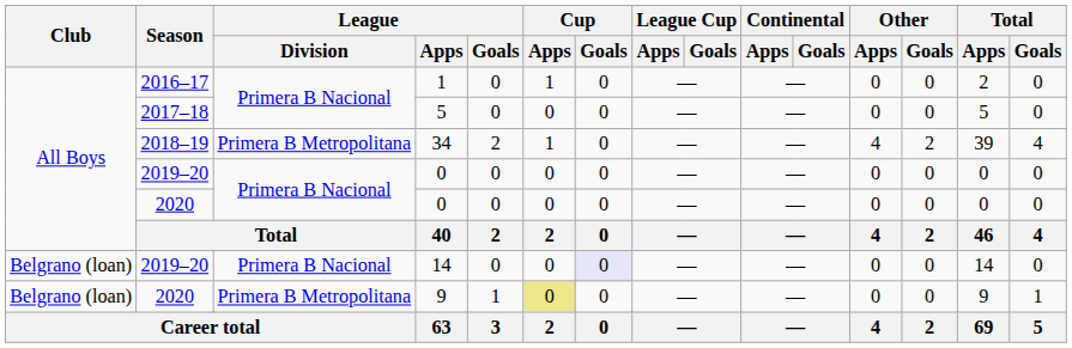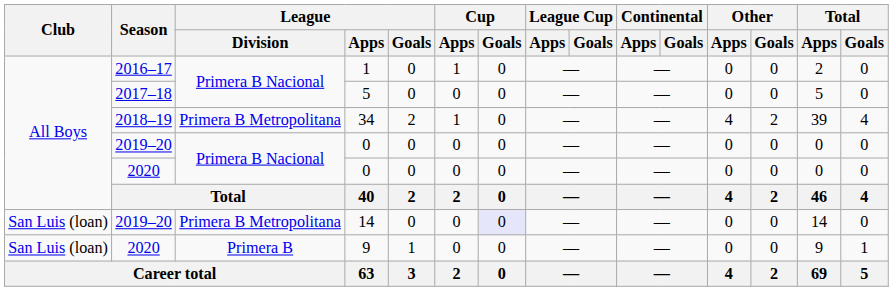row 9 | Club: Belgrano (loan) -> San Luis (loan)
row 9 | League / Division: Primera B Nacional -> Primera B Metropolitana
row 10 | Club: Belgrano (loan) -> San Luis (loan)
row 10 | League / Division: Primera B Metropolitana -> Primera B
row 10 | Cup / Apps: khaki background -> no background
